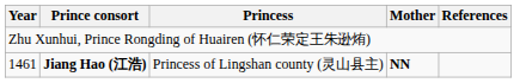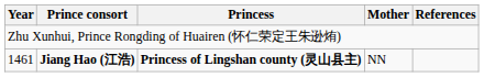1461 | Princess: normal -> bold
1461 | Mother: bold -> normal
